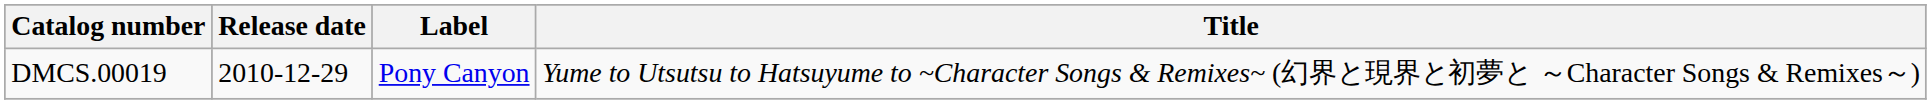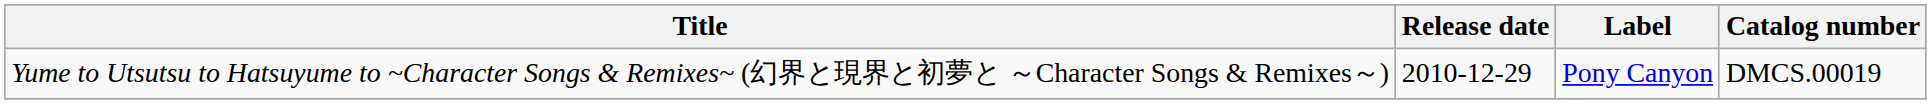columns swapped: Title <-> Catalog number
